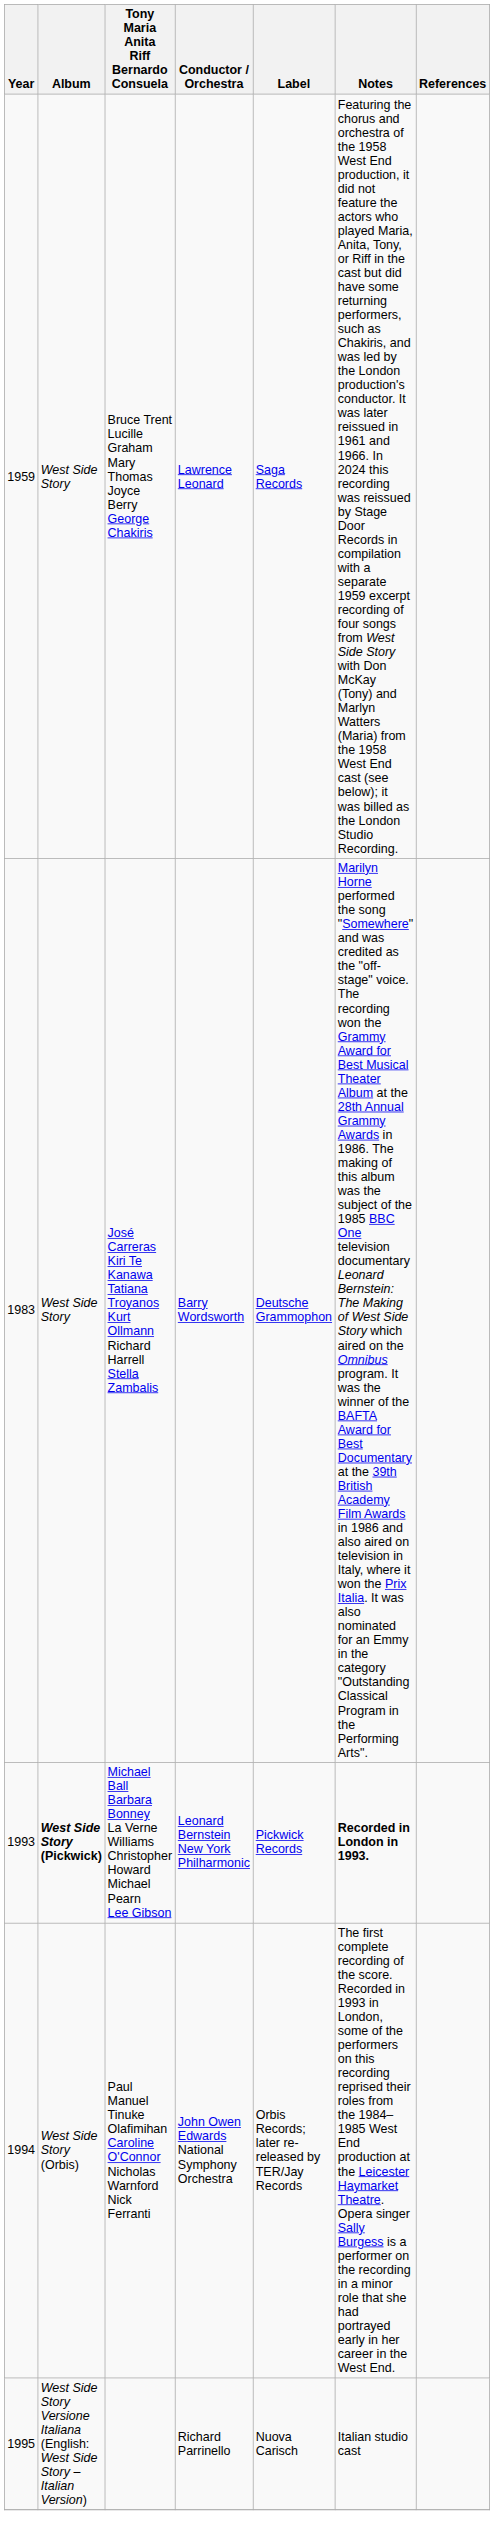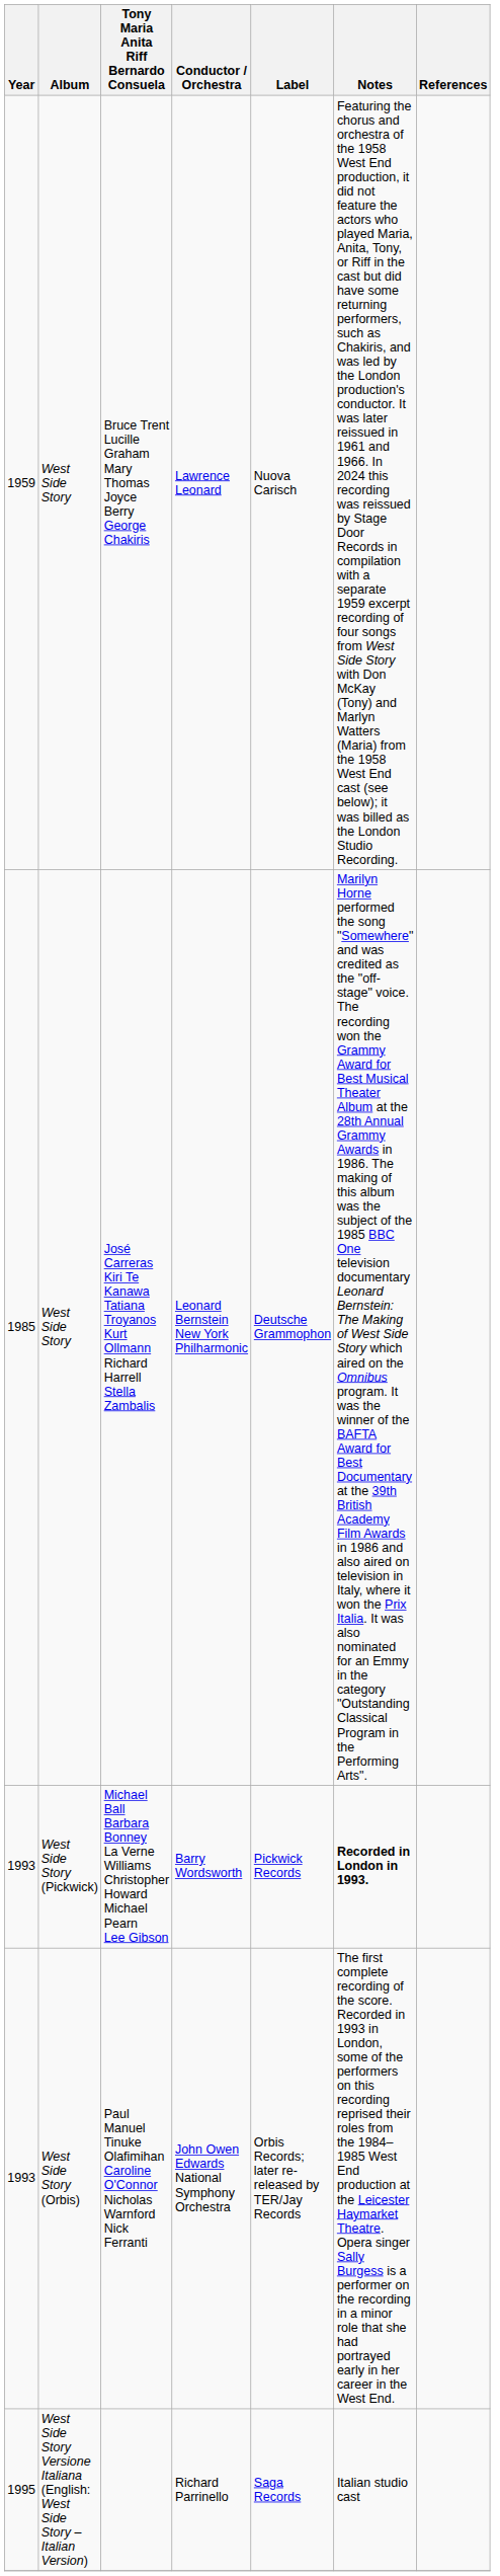row 2 | Label: Saga Records -> Nuova Carisch
row 3 | Year: 1983 -> 1985
row 3 | Conductor / Orchestra: Barry Wordsworth -> Leonard Bernstein New York Philharmonic
row 4 | Album: bold -> normal
row 4 | Conductor / Orchestra: Leonard Bernstein New York Philharmonic -> Barry Wordsworth
row 5 | Year: 1994 -> 1993
row 6 | Label: Nuova Carisch -> Saga Records
